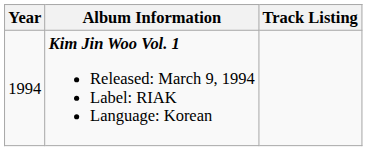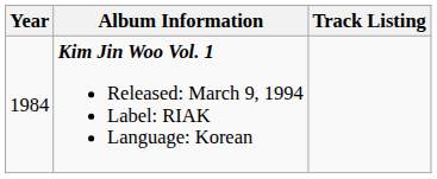row 2 | Year: 1994 -> 1984
